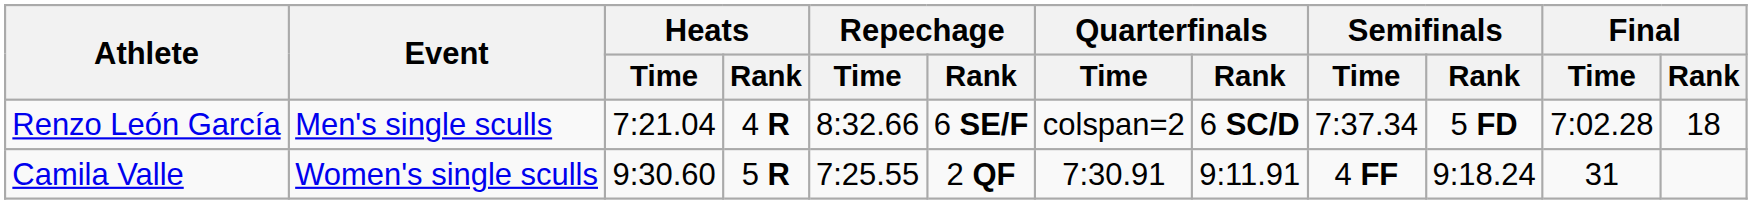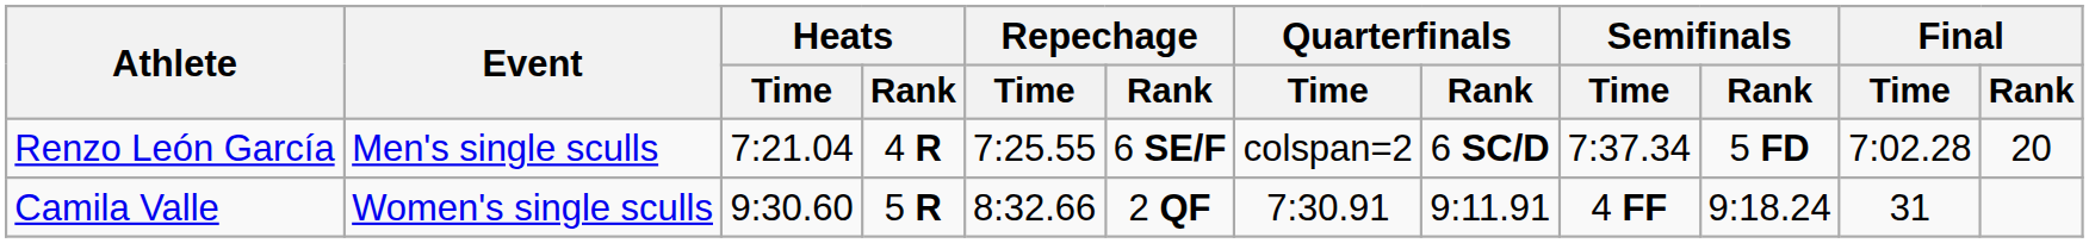Renzo León García | Repechage / Time: 8:32.66 -> 7:25.55
Renzo León García | Final / Rank: 18 -> 20
Camila Valle | Repechage / Time: 7:25.55 -> 8:32.66
